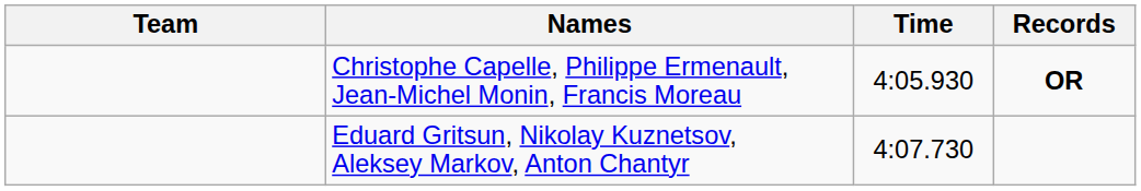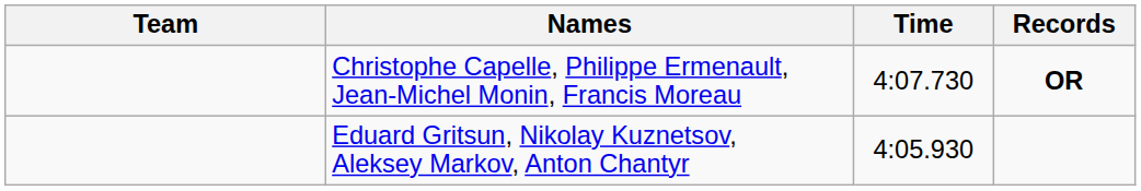row 2 | Time: 4:05.930 -> 4:07.730
row 3 | Time: 4:07.730 -> 4:05.930
